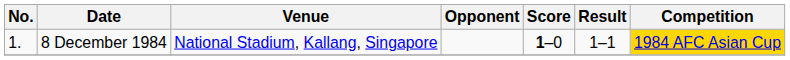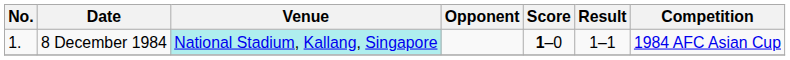8 December 1984 | Venue: no background -> paleturquoise background
8 December 1984 | Competition: gold background -> no background
